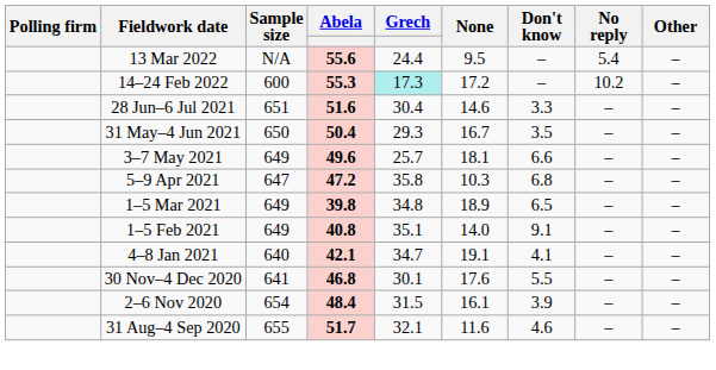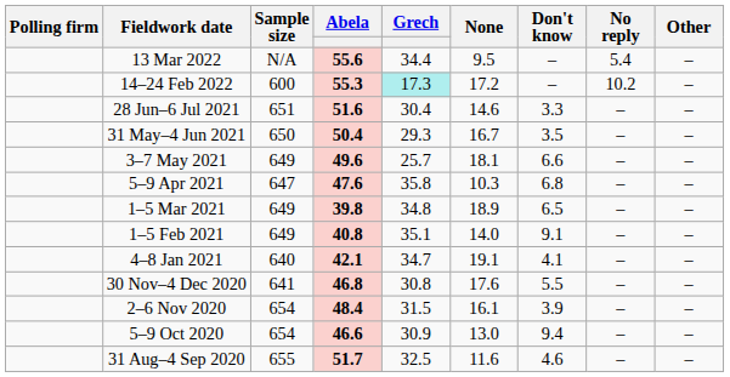13 Mar 2022 | Grech: 24.4 -> 34.4
5–9 Apr 2021 | Abela: 47.2 -> 47.6
30 Nov–4 Dec 2020 | Grech: 30.1 -> 30.8
+ row: 5–9 Oct 2020 | 654 | 46.6 | 30.9 | 13.0 | 9.4 | – | –
31 Aug–4 Sep 2020 | Grech: 32.1 -> 32.5
